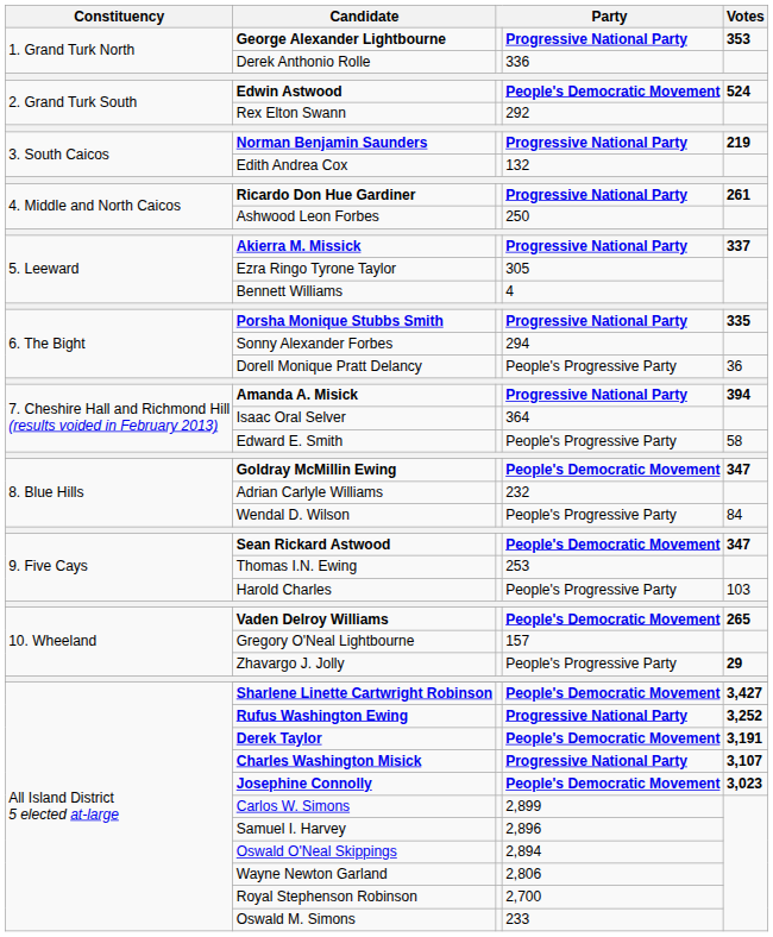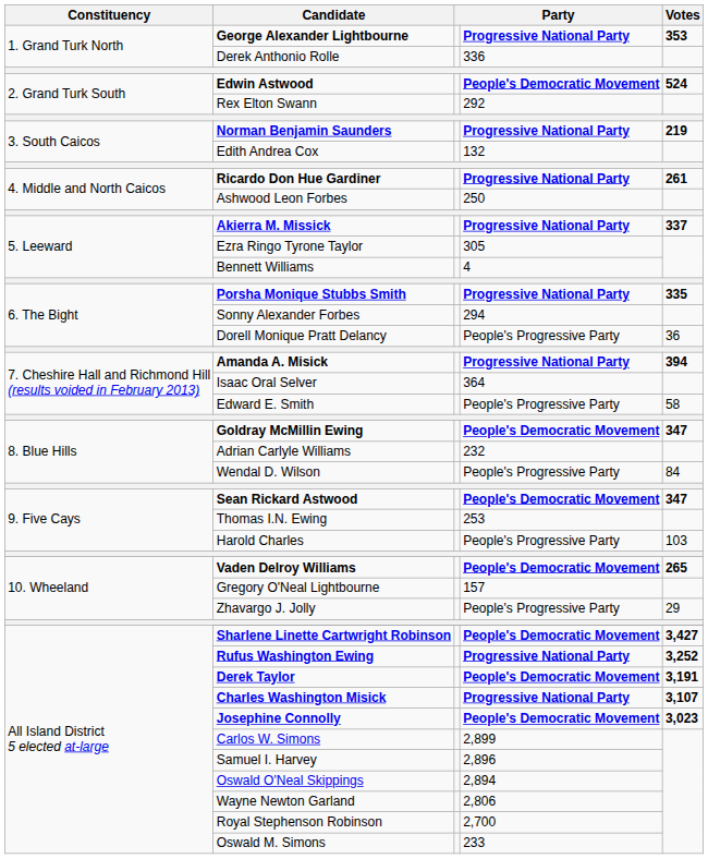Zhavargo J. Jolly | Votes: bold -> normal
